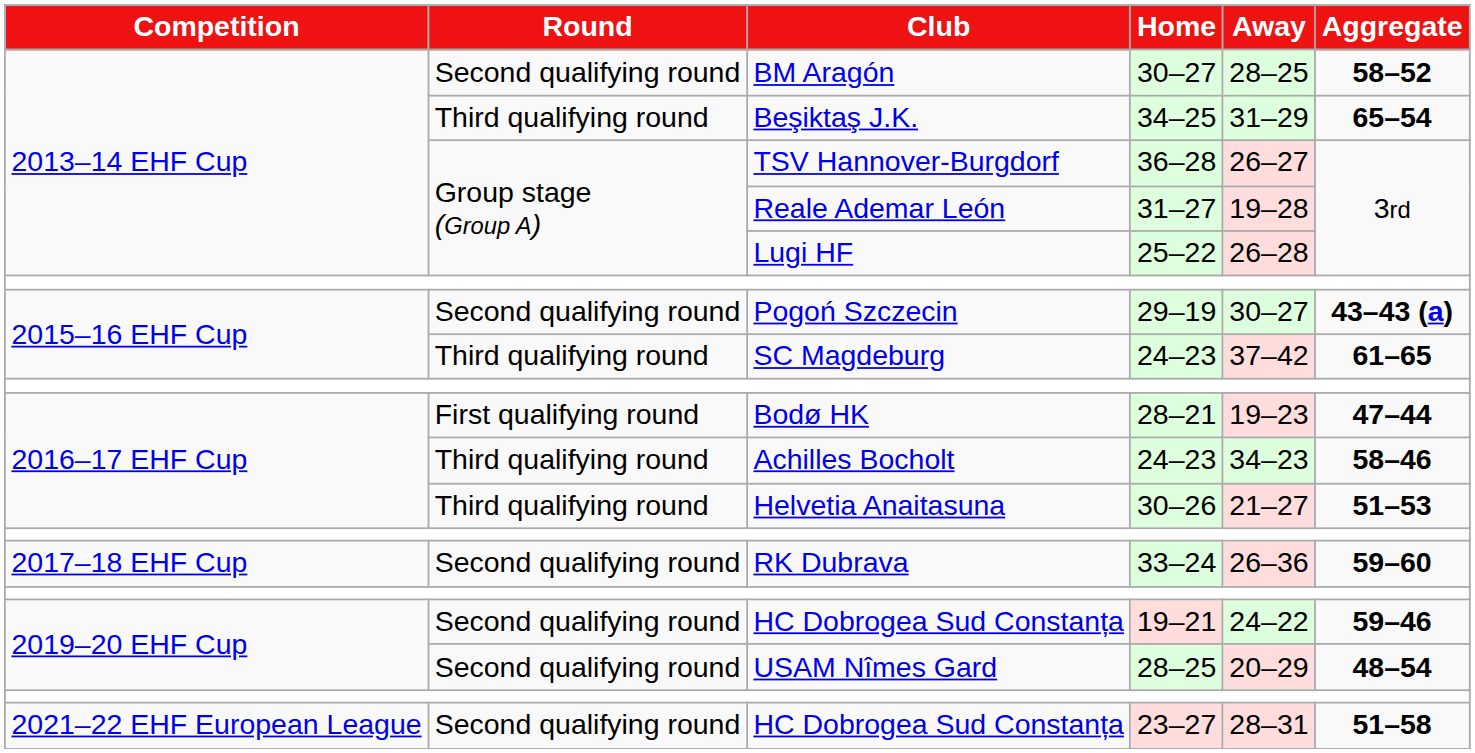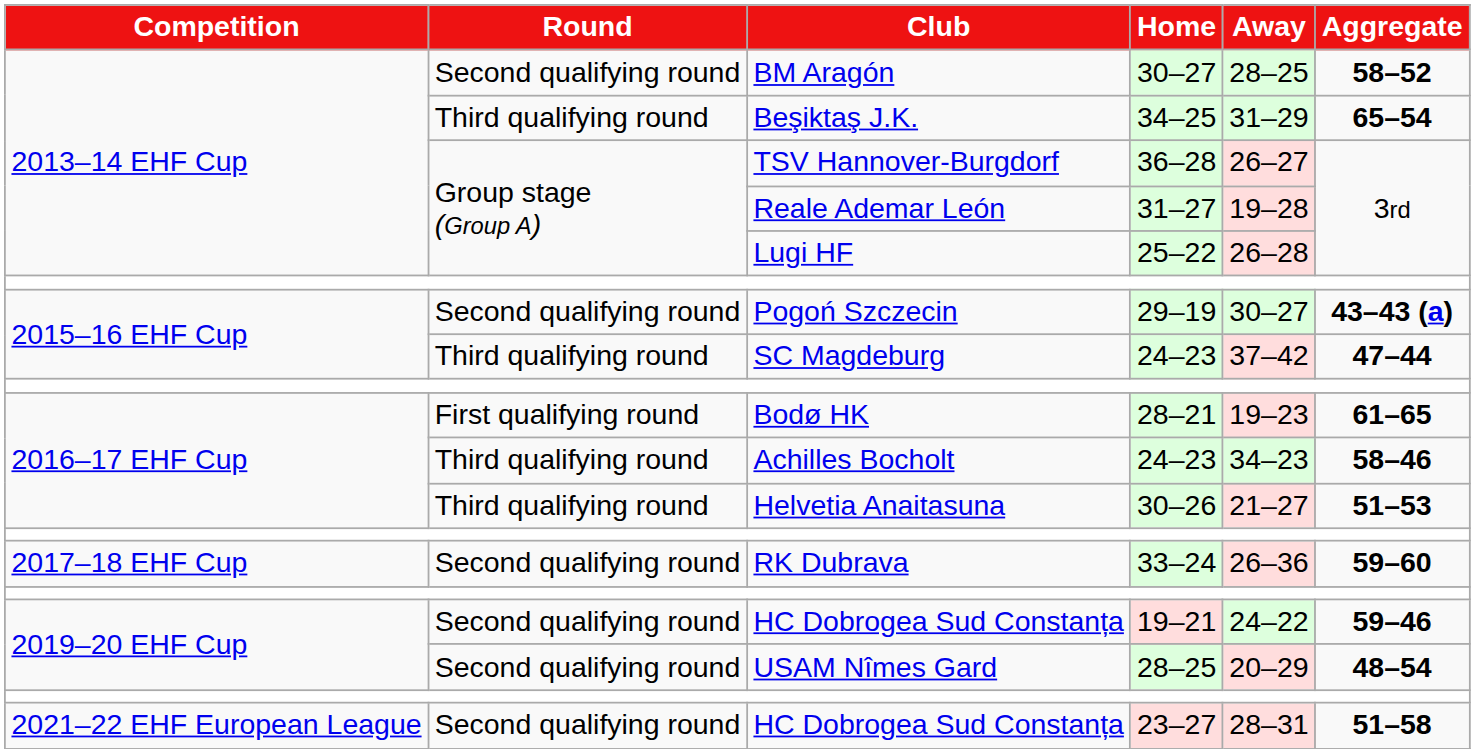SC Magdeburg | Aggregate: 61–65 -> 47–44
Bodø HK | Aggregate: 47–44 -> 61–65
